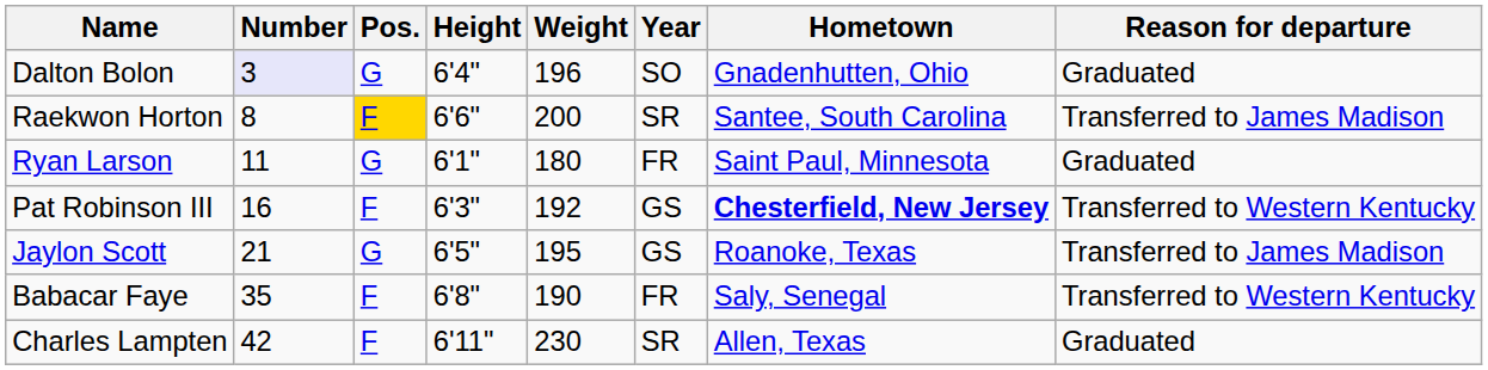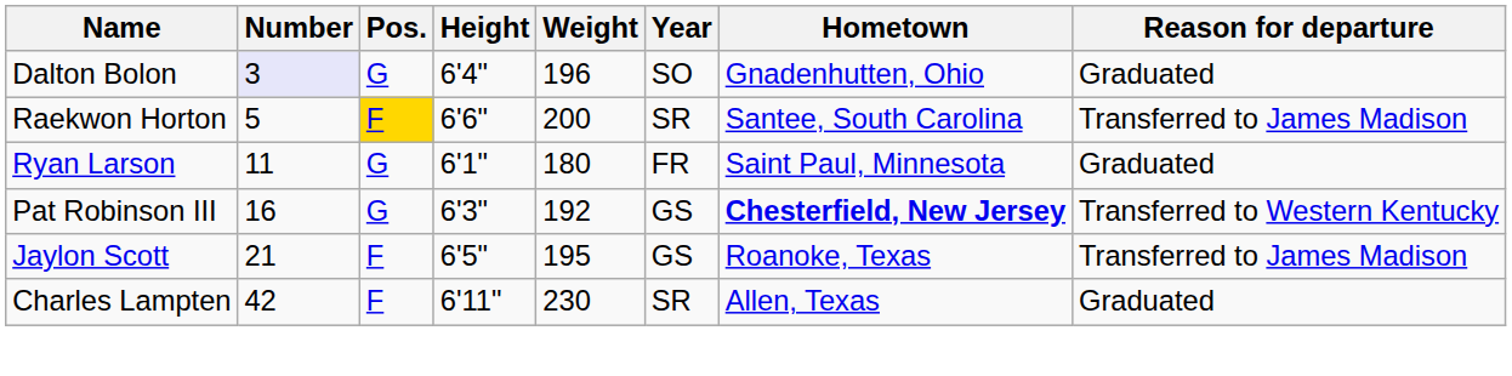Raekwon Horton | Number: 8 -> 5
Pat Robinson III | Pos.: F -> G
Jaylon Scott | Pos.: G -> F
- row: Babacar Faye | 35 | F | 6'8" | 190 | FR | Saly, Senegal | Transferred to Western Kentucky
